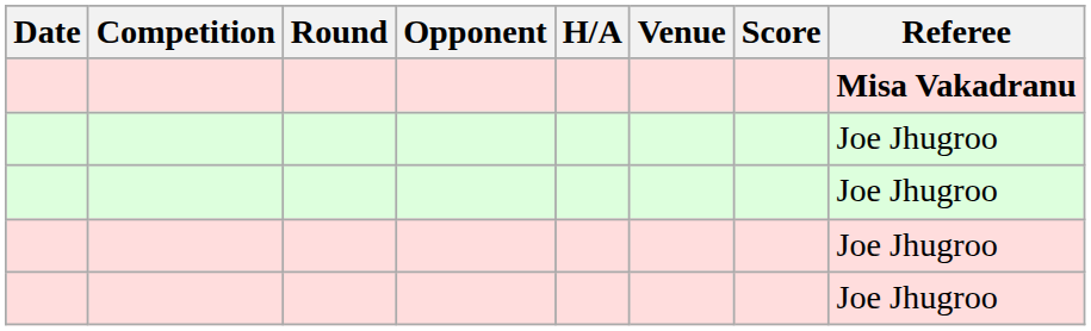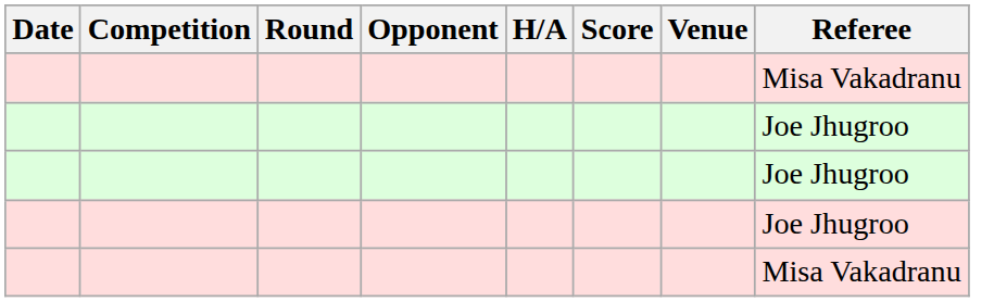columns swapped: Venue <-> Score
row 2 | Referee: bold -> normal
row 6 | Referee: Joe Jhugroo -> Misa Vakadranu
